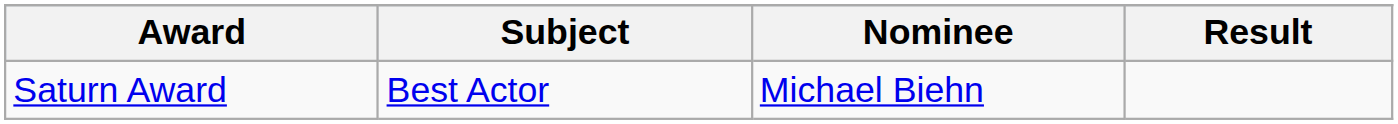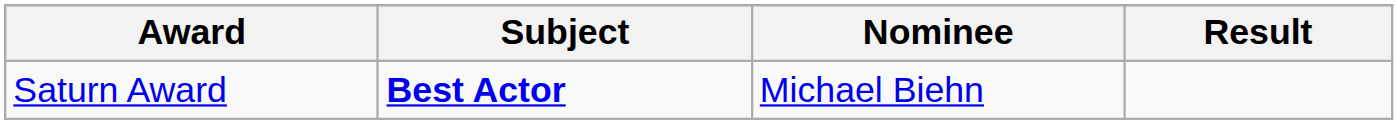Saturn Award | Subject: normal -> bold
